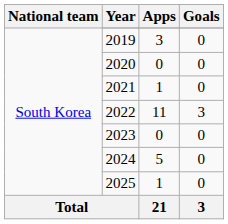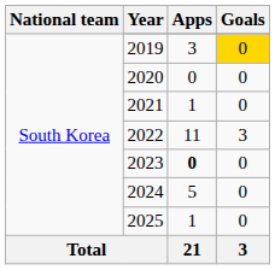2019 | Goals: no background -> gold background
2023 | Apps: normal -> bold
